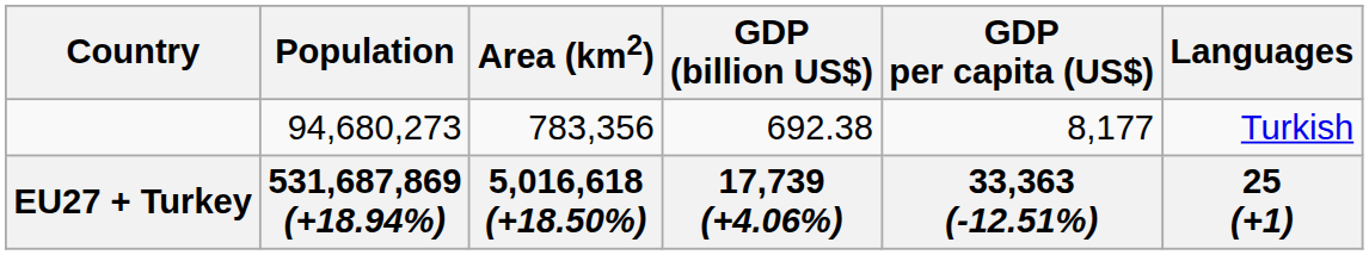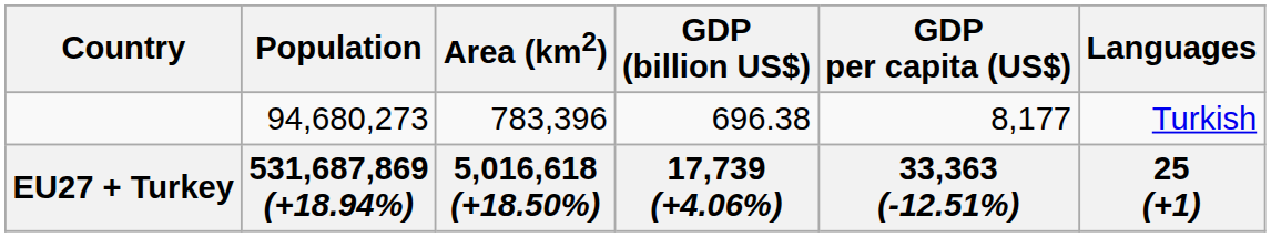row 2 | Area (km2): 783,356 -> 783,396
row 2 | GDP (billion US$): 692.38 -> 696.38
